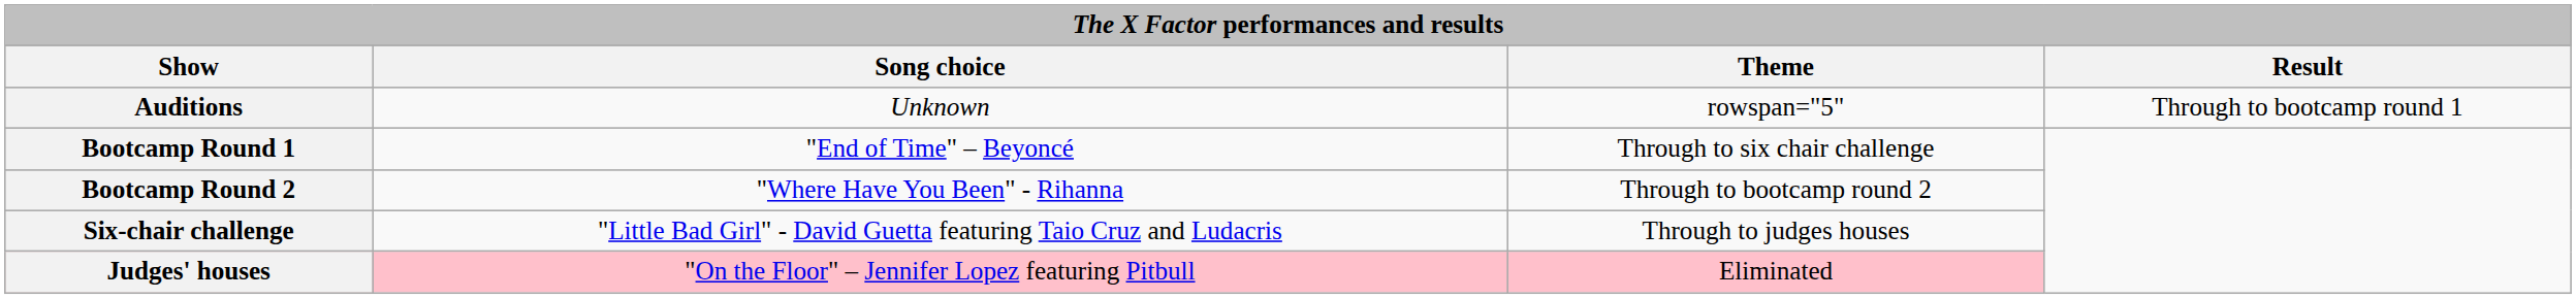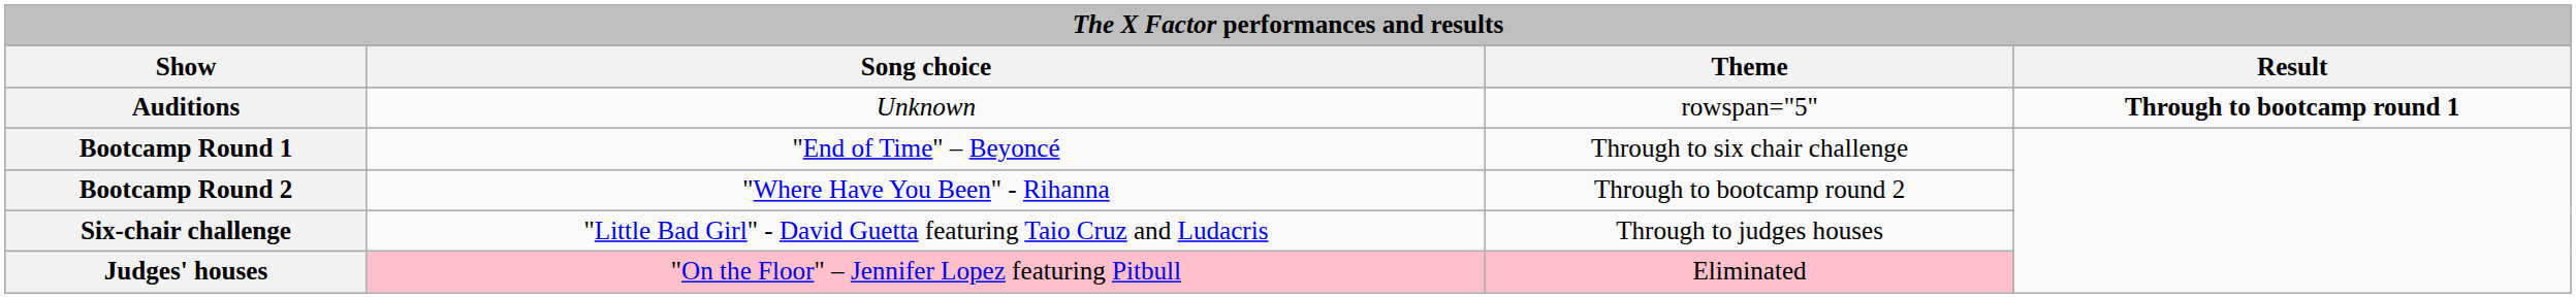Auditions | Result: normal -> bold
